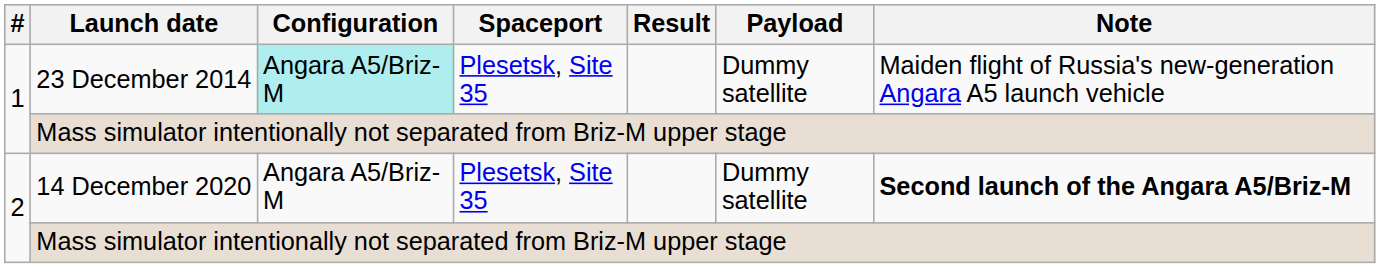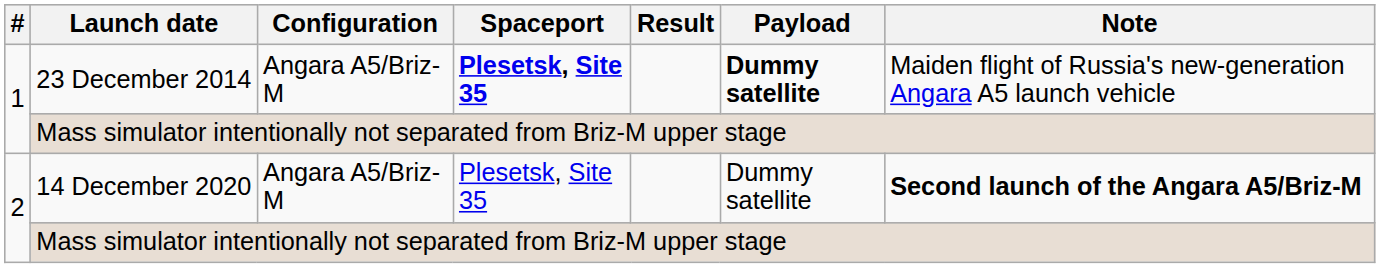23 December 2014 | Configuration: paleturquoise background -> no background
23 December 2014 | Spaceport: normal -> bold
23 December 2014 | Payload: normal -> bold
